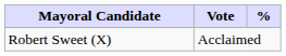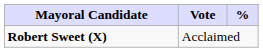Robert Sweet (X) | Mayoral Candidate: normal -> bold
